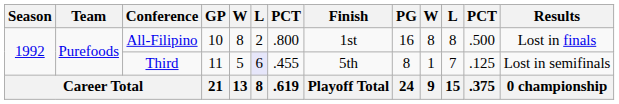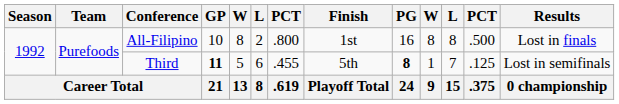Third | GP: normal -> bold
Third | column 6: lavender background -> no background
Third | PG: normal -> bold
